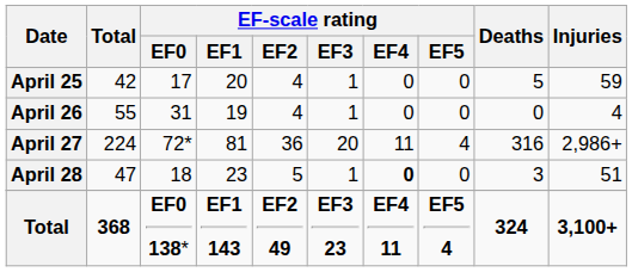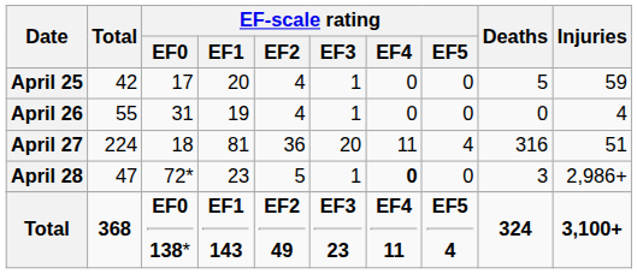April 27 | EF-scale rating / EF0: 72* -> 18
April 27 | Injuries: 2,986+ -> 51
April 28 | EF-scale rating / EF0: 18 -> 72*
April 28 | Injuries: 51 -> 2,986+
